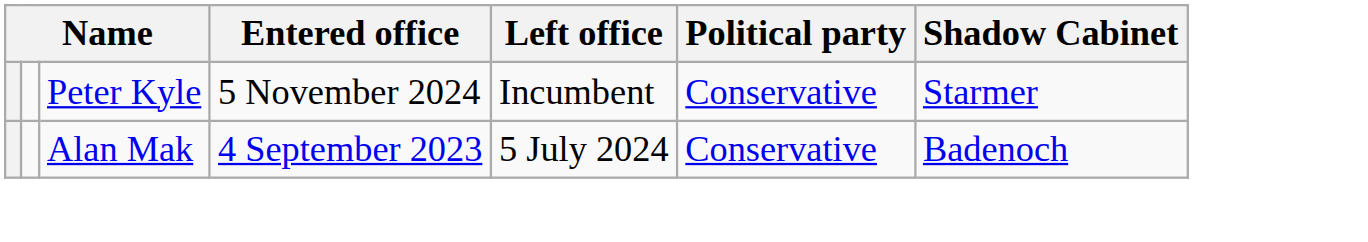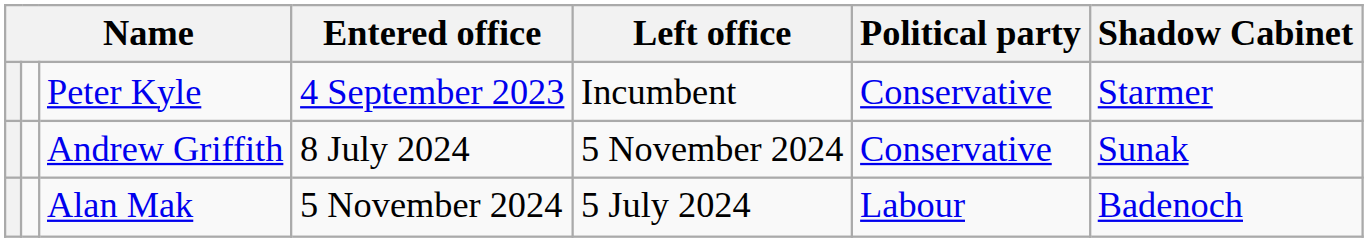Peter Kyle | Entered office: 5 November 2024 -> 4 September 2023
+ row: Andrew Griffith | 8 July 2024 | 5 November 2024 | Conservative | Sunak
Alan Mak | Entered office: 4 September 2023 -> 5 November 2024
Alan Mak | Political party: Conservative -> Labour
